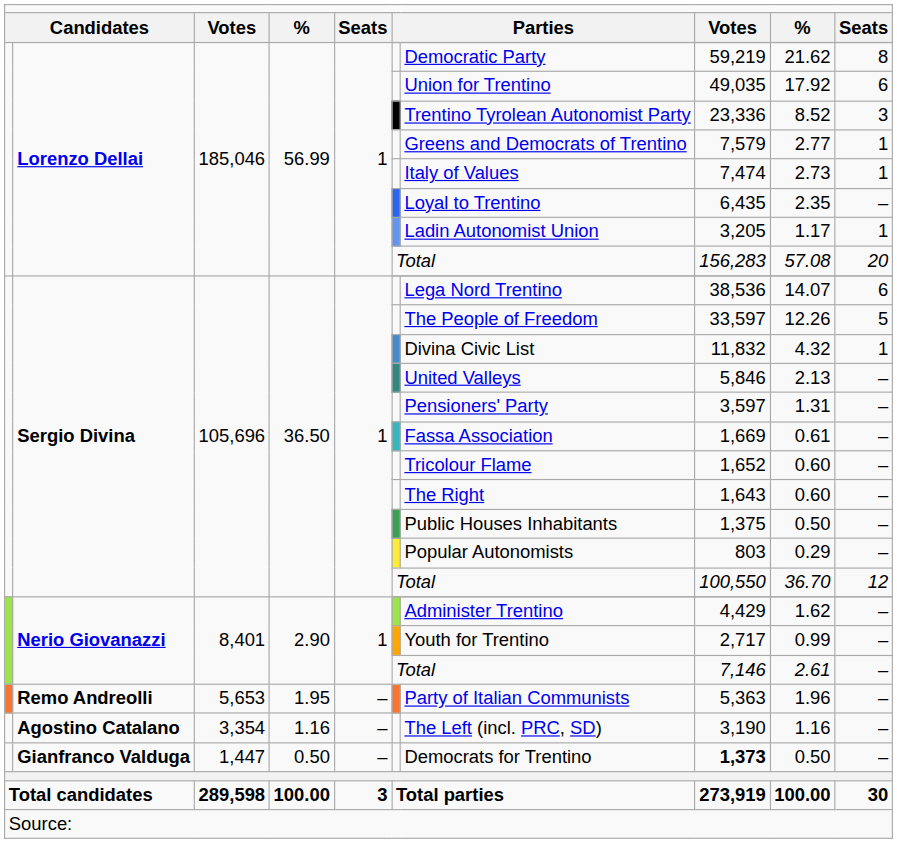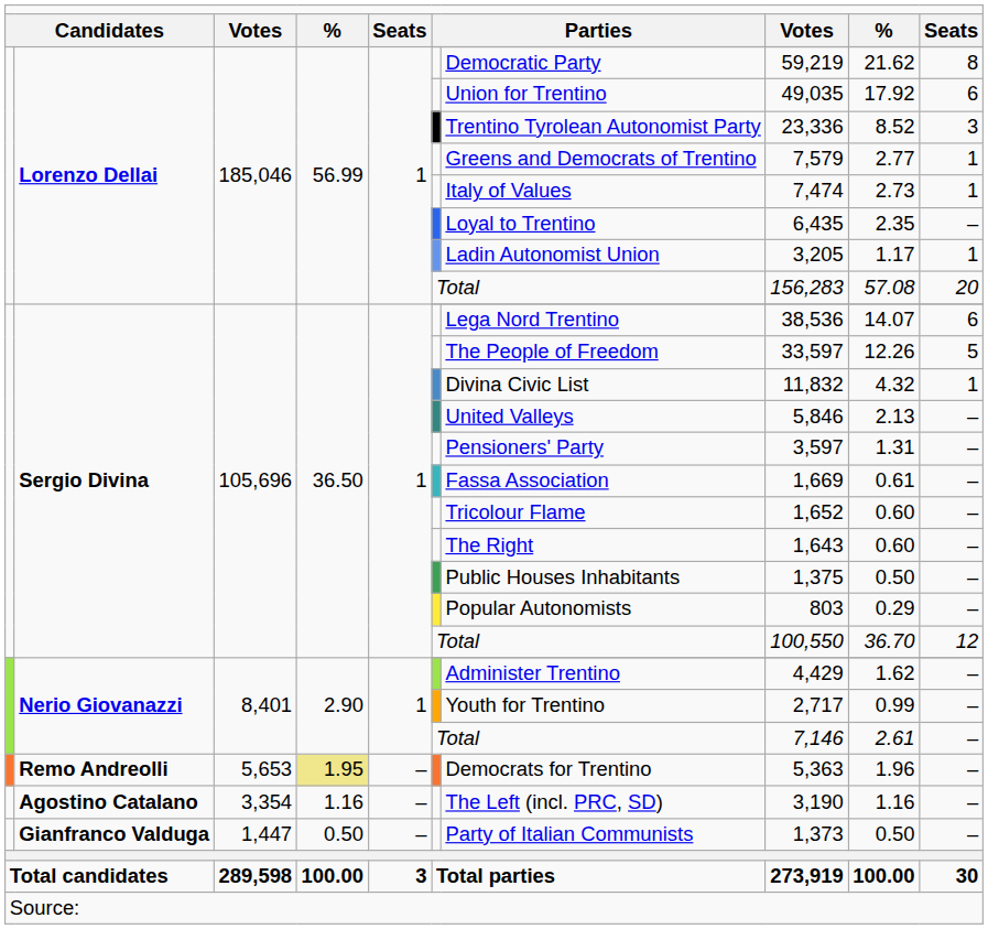Remo Andreolli | column 4: no background -> khaki background
Remo Andreolli | column 7: Party of Italian Communists -> Democrats for Trentino
Gianfranco Valduga | column 7: Democrats for Trentino -> Party of Italian Communists
Gianfranco Valduga | column 8: bold -> normal
